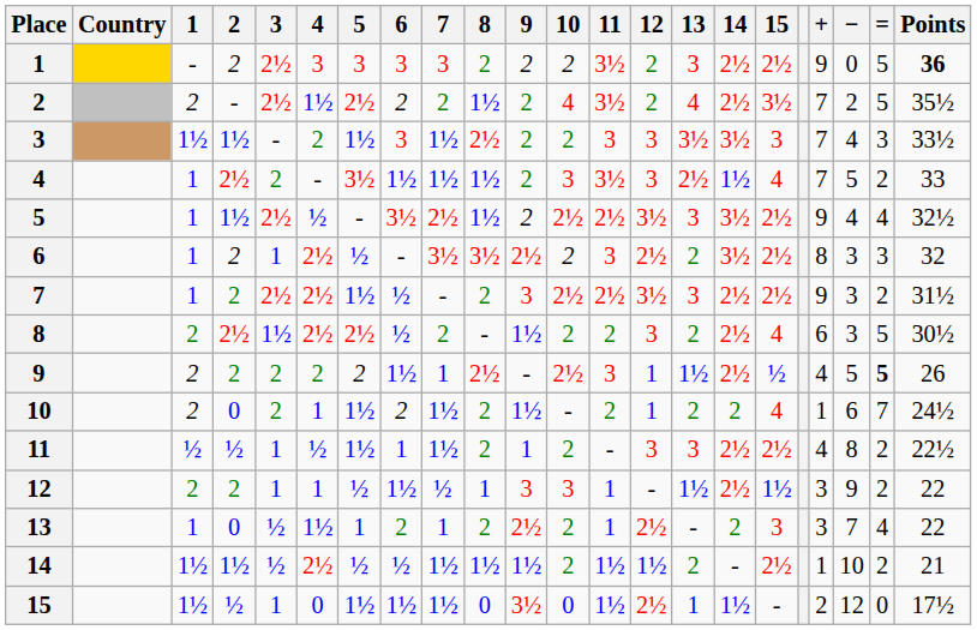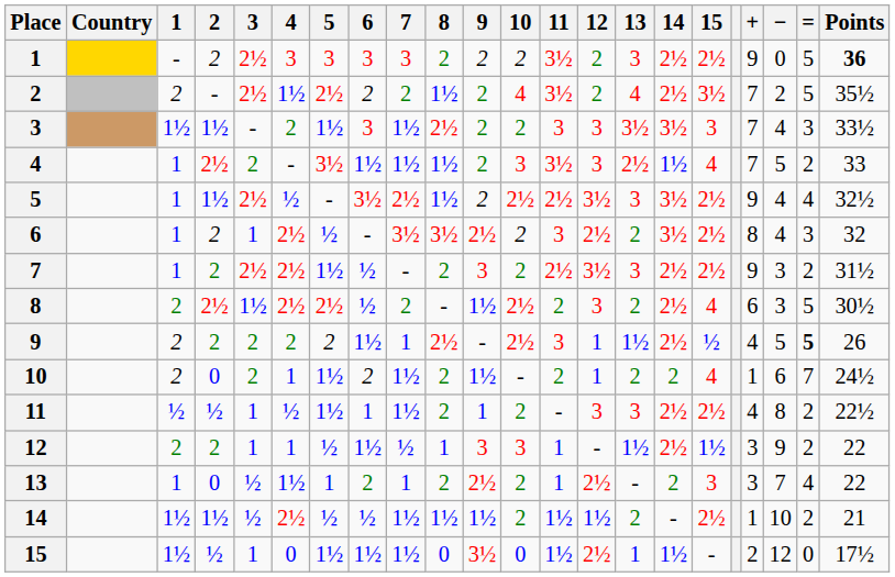row 7 | −: 3 -> 4
row 8 | 10: 2½ -> 2
row 9 | 10: 2 -> 2½
